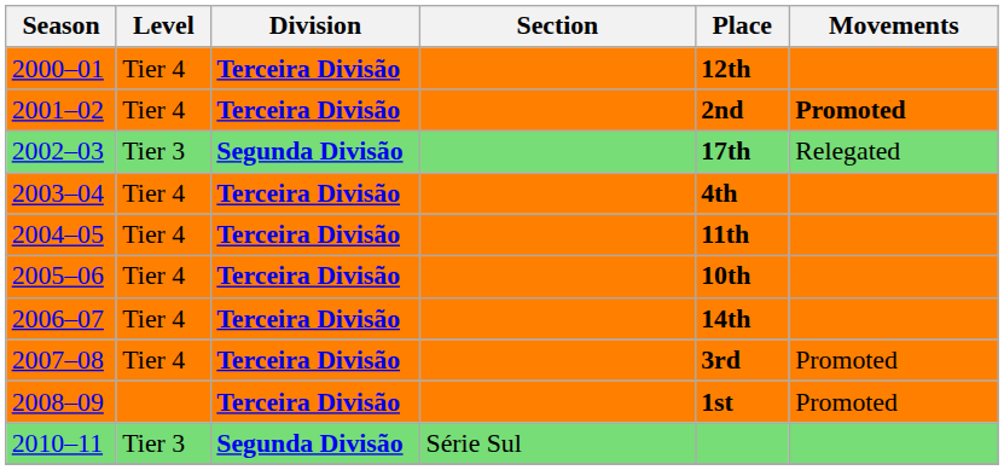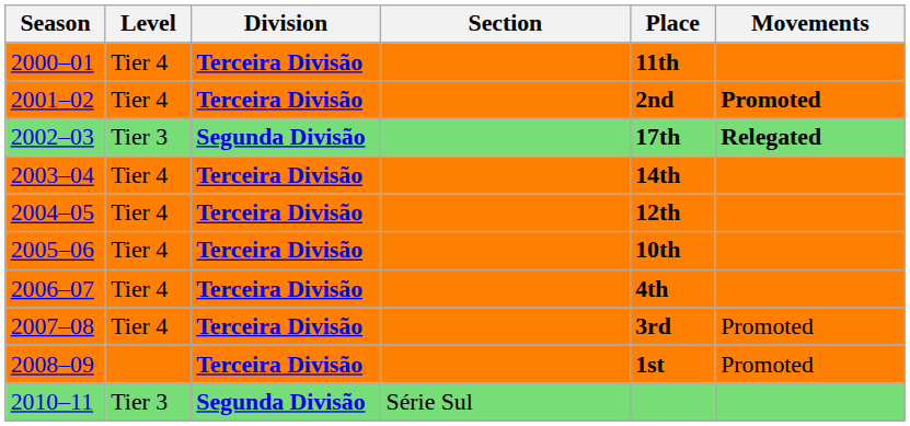2000–01 | Place: 12th -> 11th
2002–03 | Movements: normal -> bold
2003–04 | Place: 4th -> 14th
2004–05 | Place: 11th -> 12th
2006–07 | Place: 14th -> 4th
